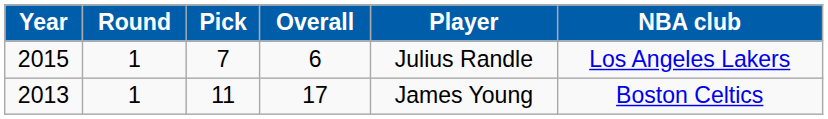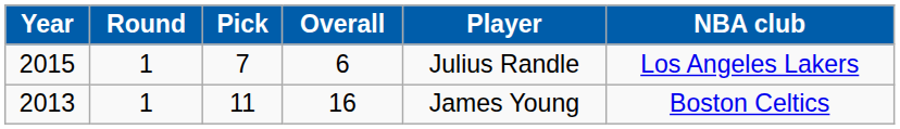row 3 | Overall: 17 -> 16
